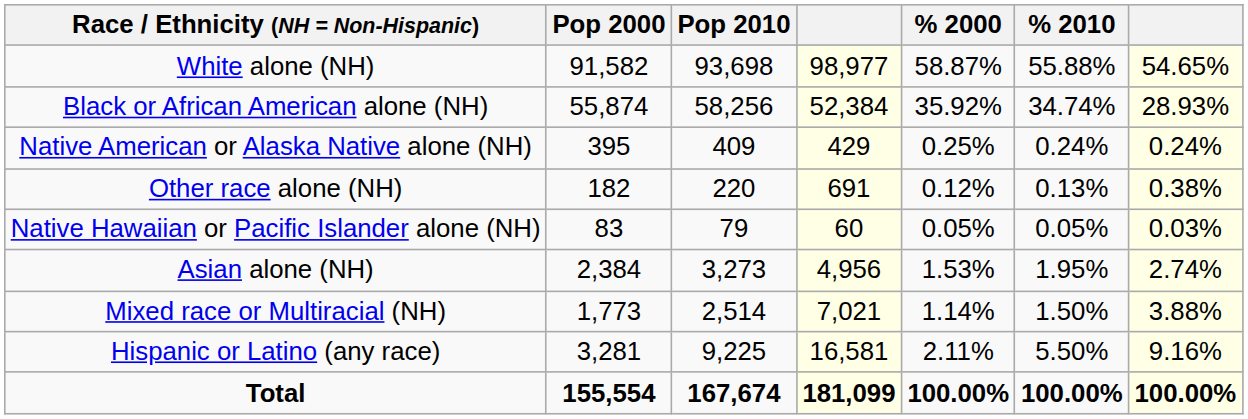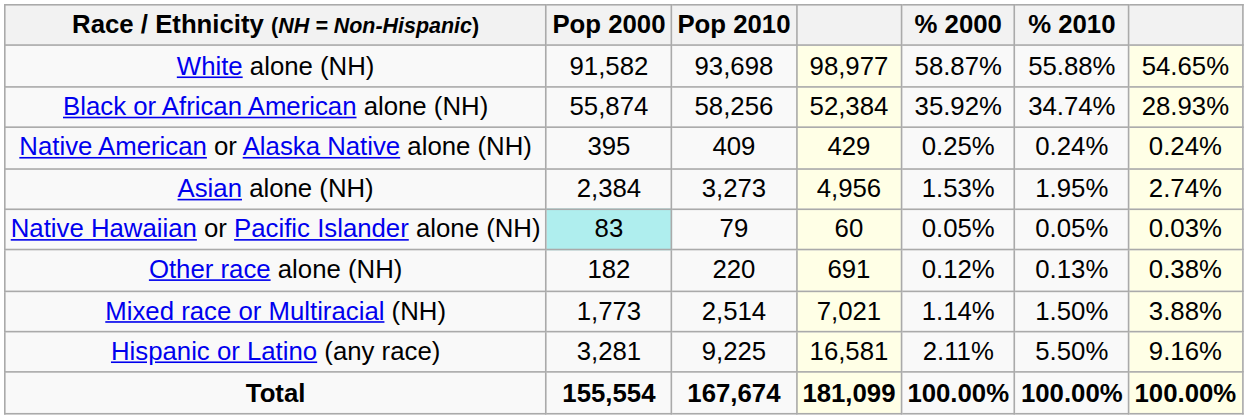rows swapped: Asian alone (NH) <-> Other race alone (NH)
Native Hawaiian or Pacific Islander alone (NH) | Pop 2000: no background -> paleturquoise background
